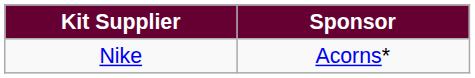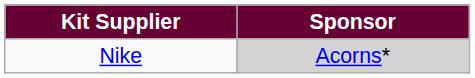Nike | Sponsor: no background -> lightgrey background
